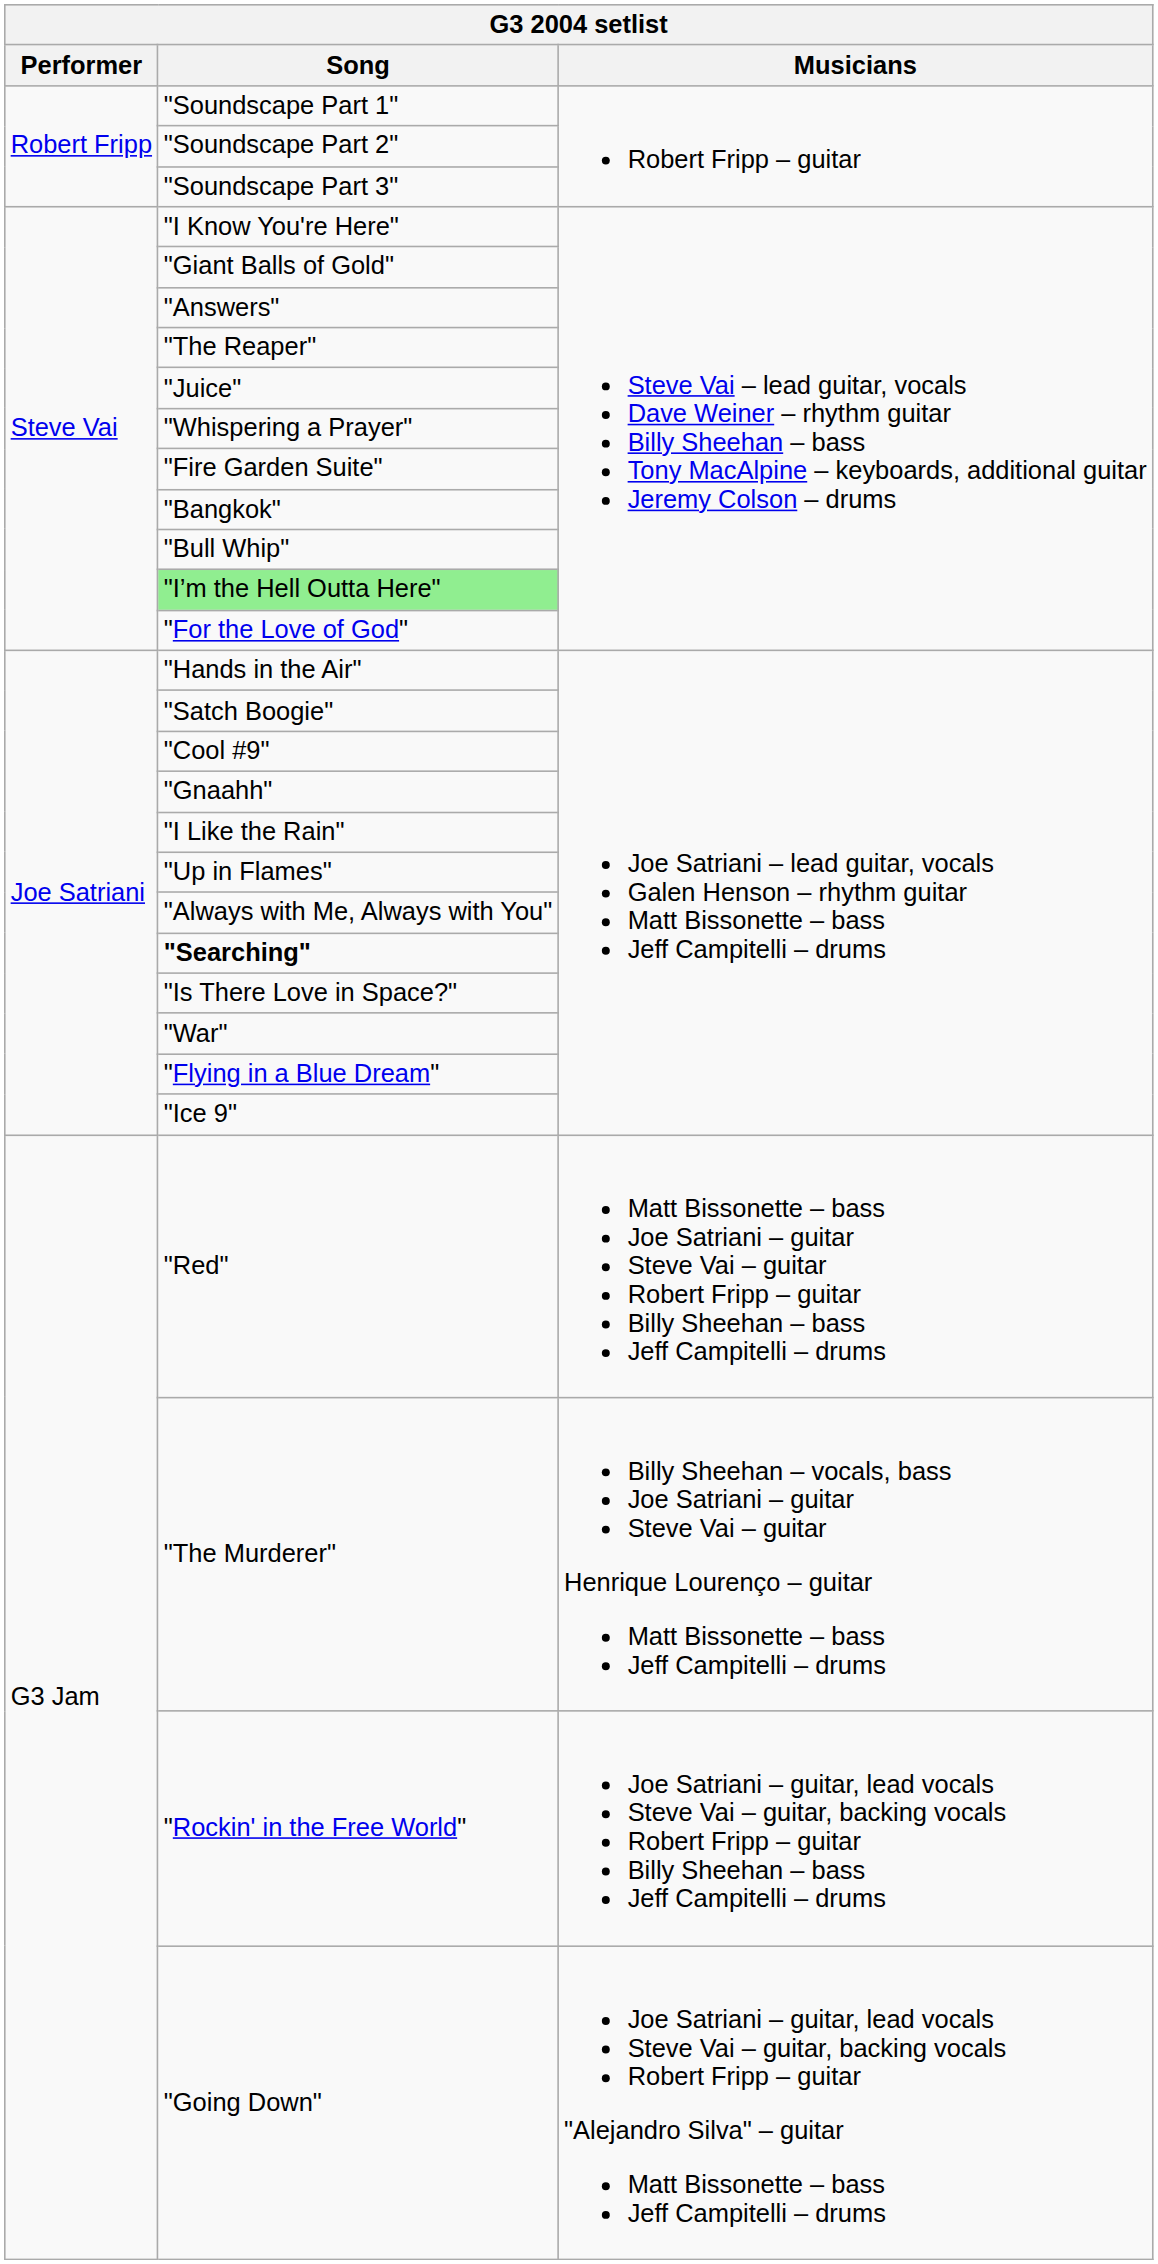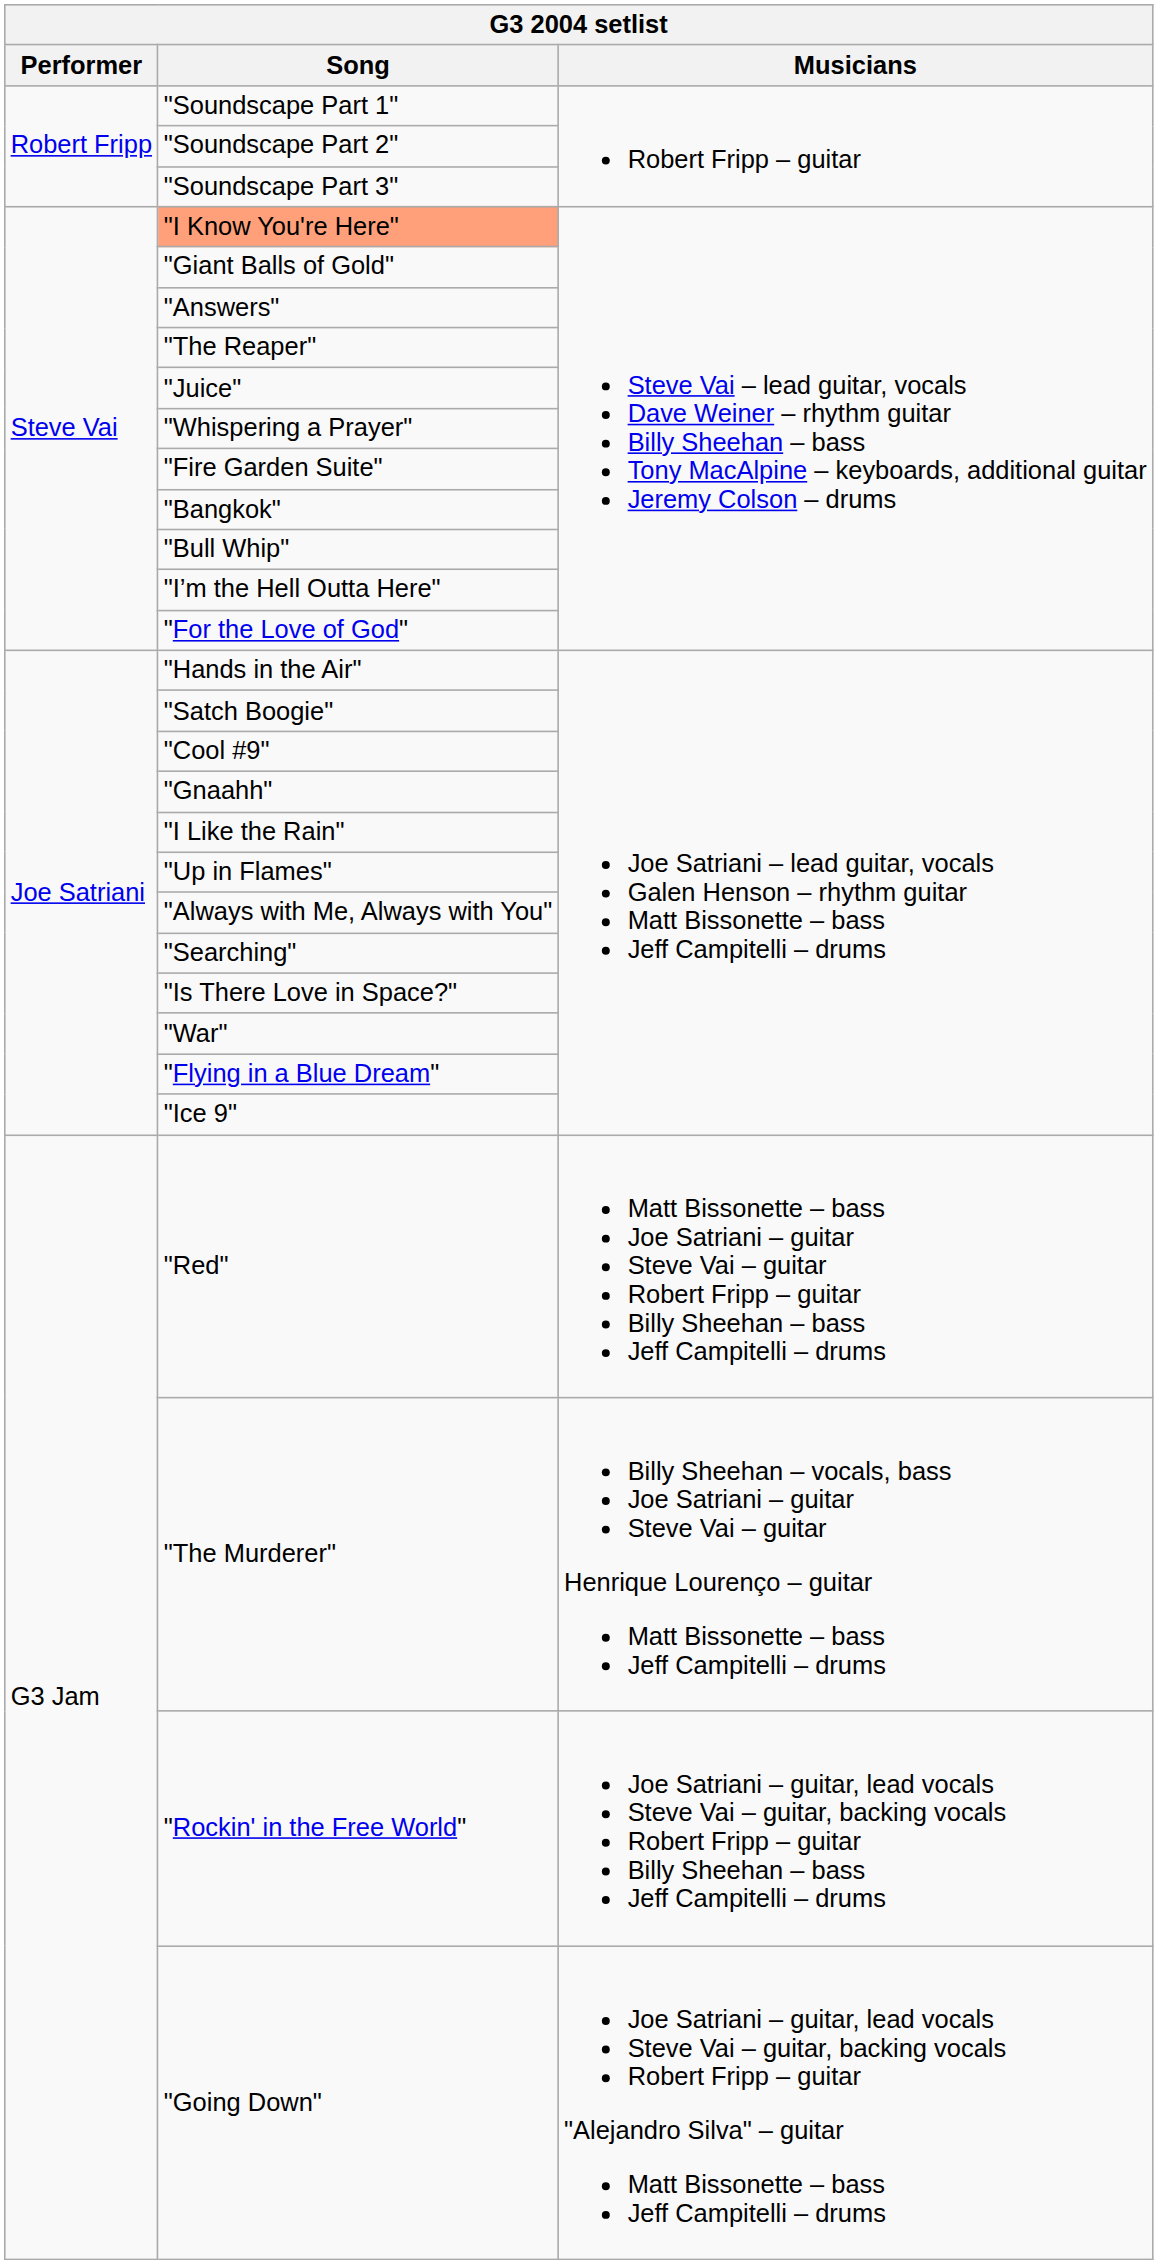"I Know You're Here" | Song: no background -> lightsalmon background
"I’m the Hell Outta Here" | Song: lightgreen background -> no background
"Searching" | Song: bold -> normal
